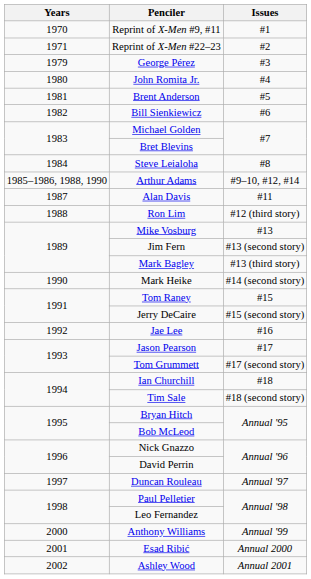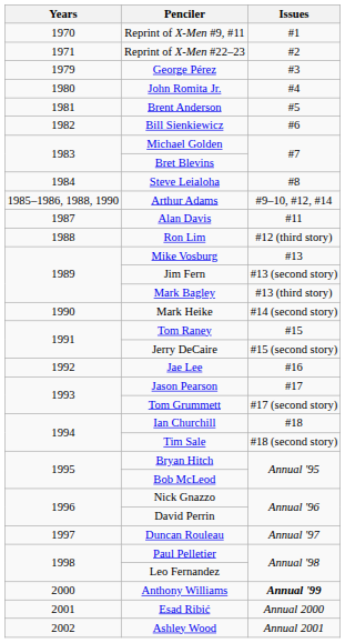Anthony Williams | Issues: normal -> bold
